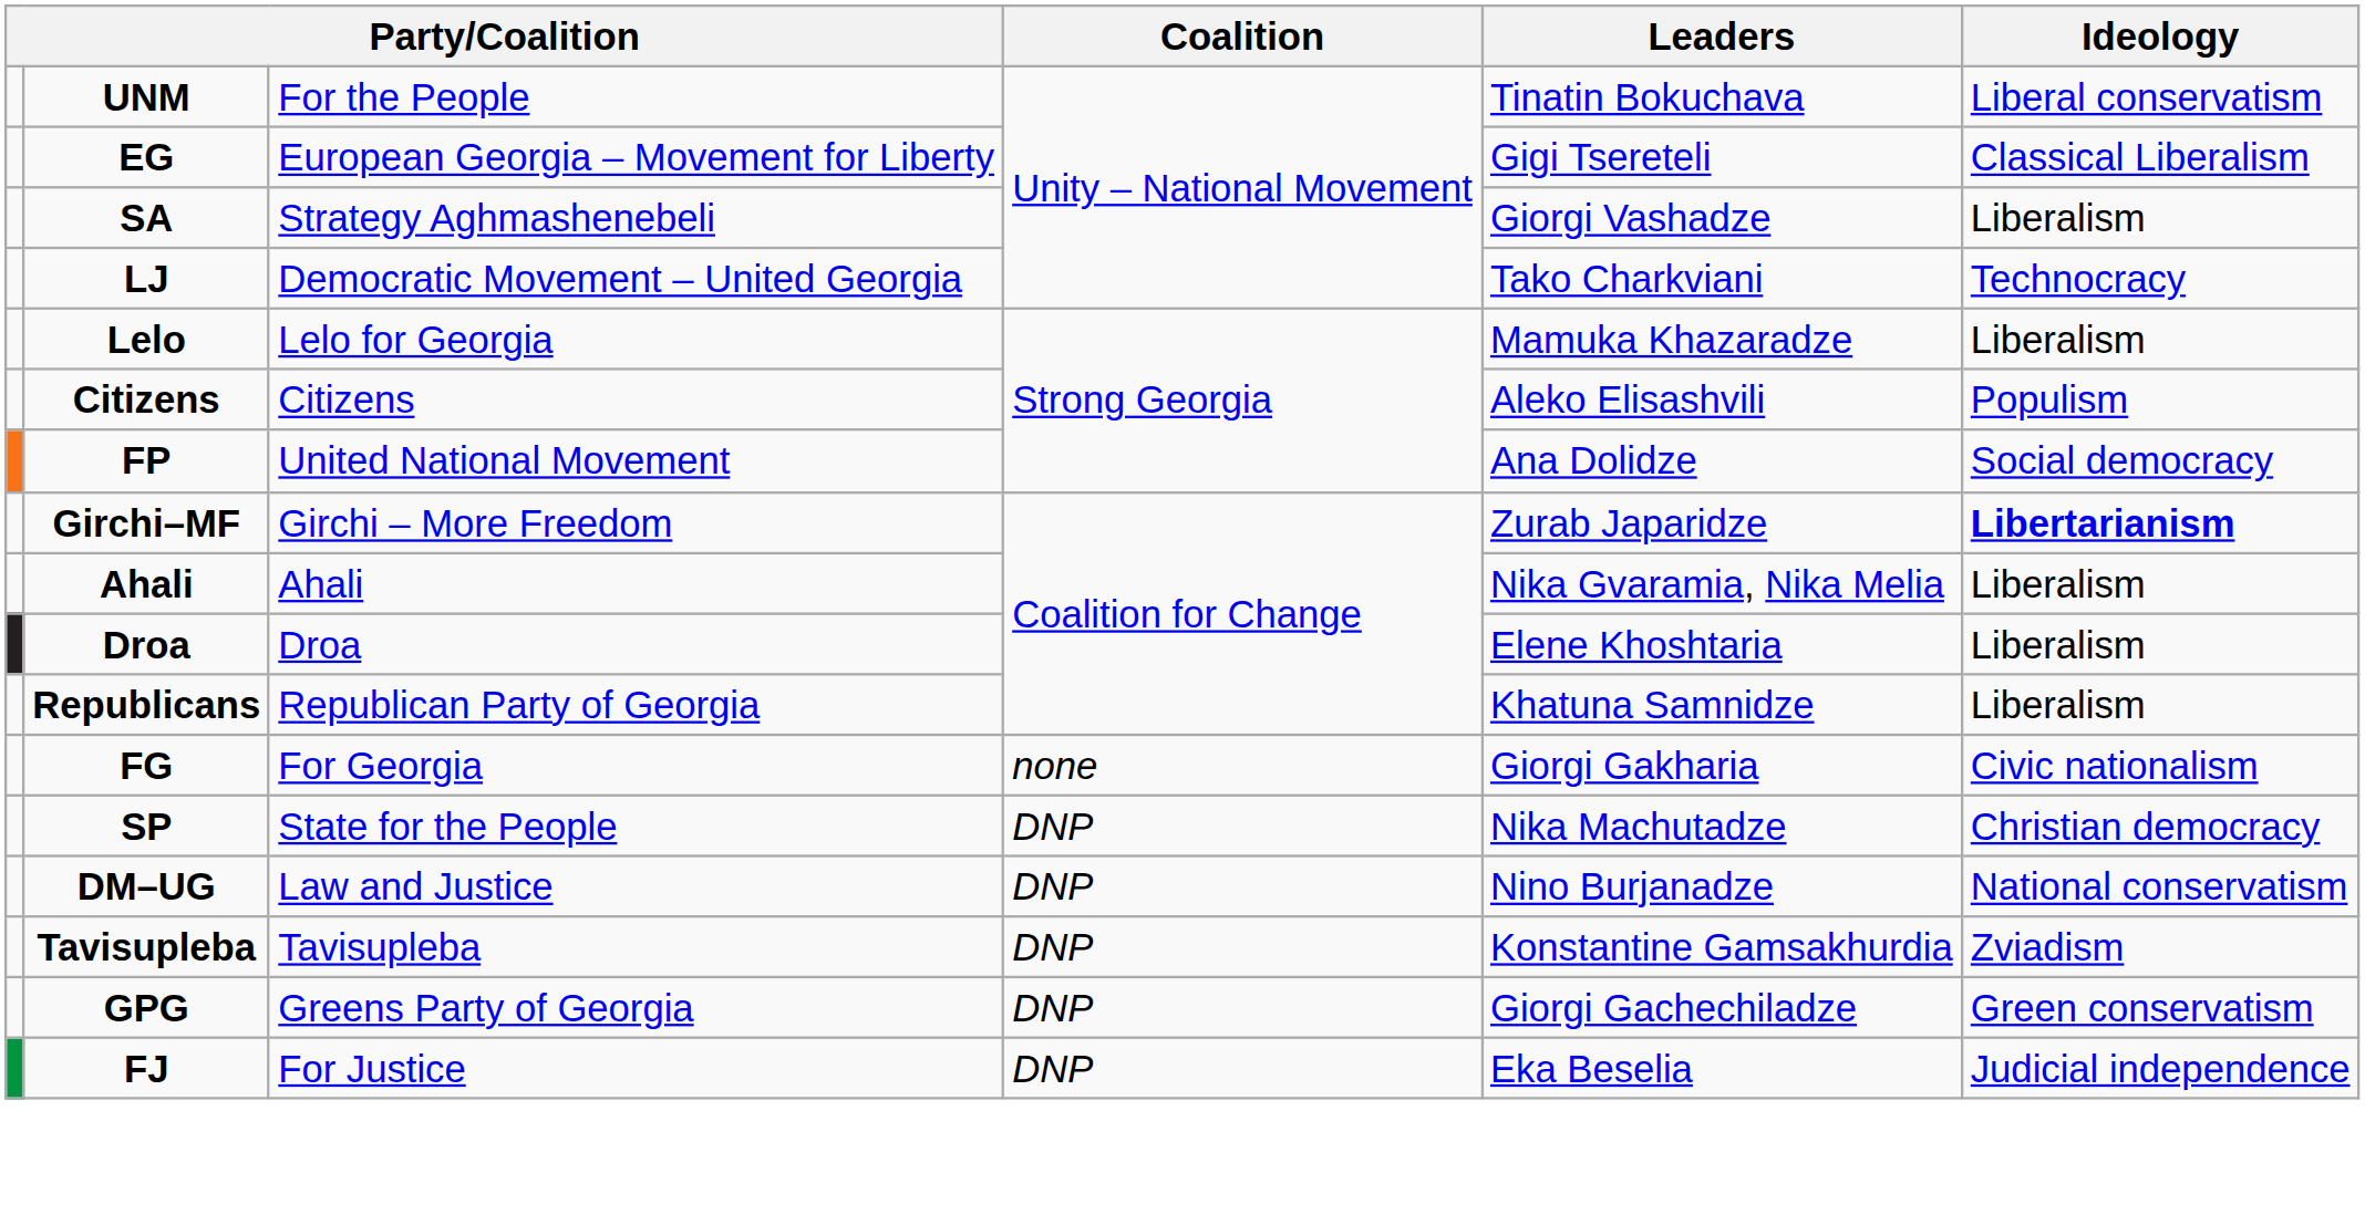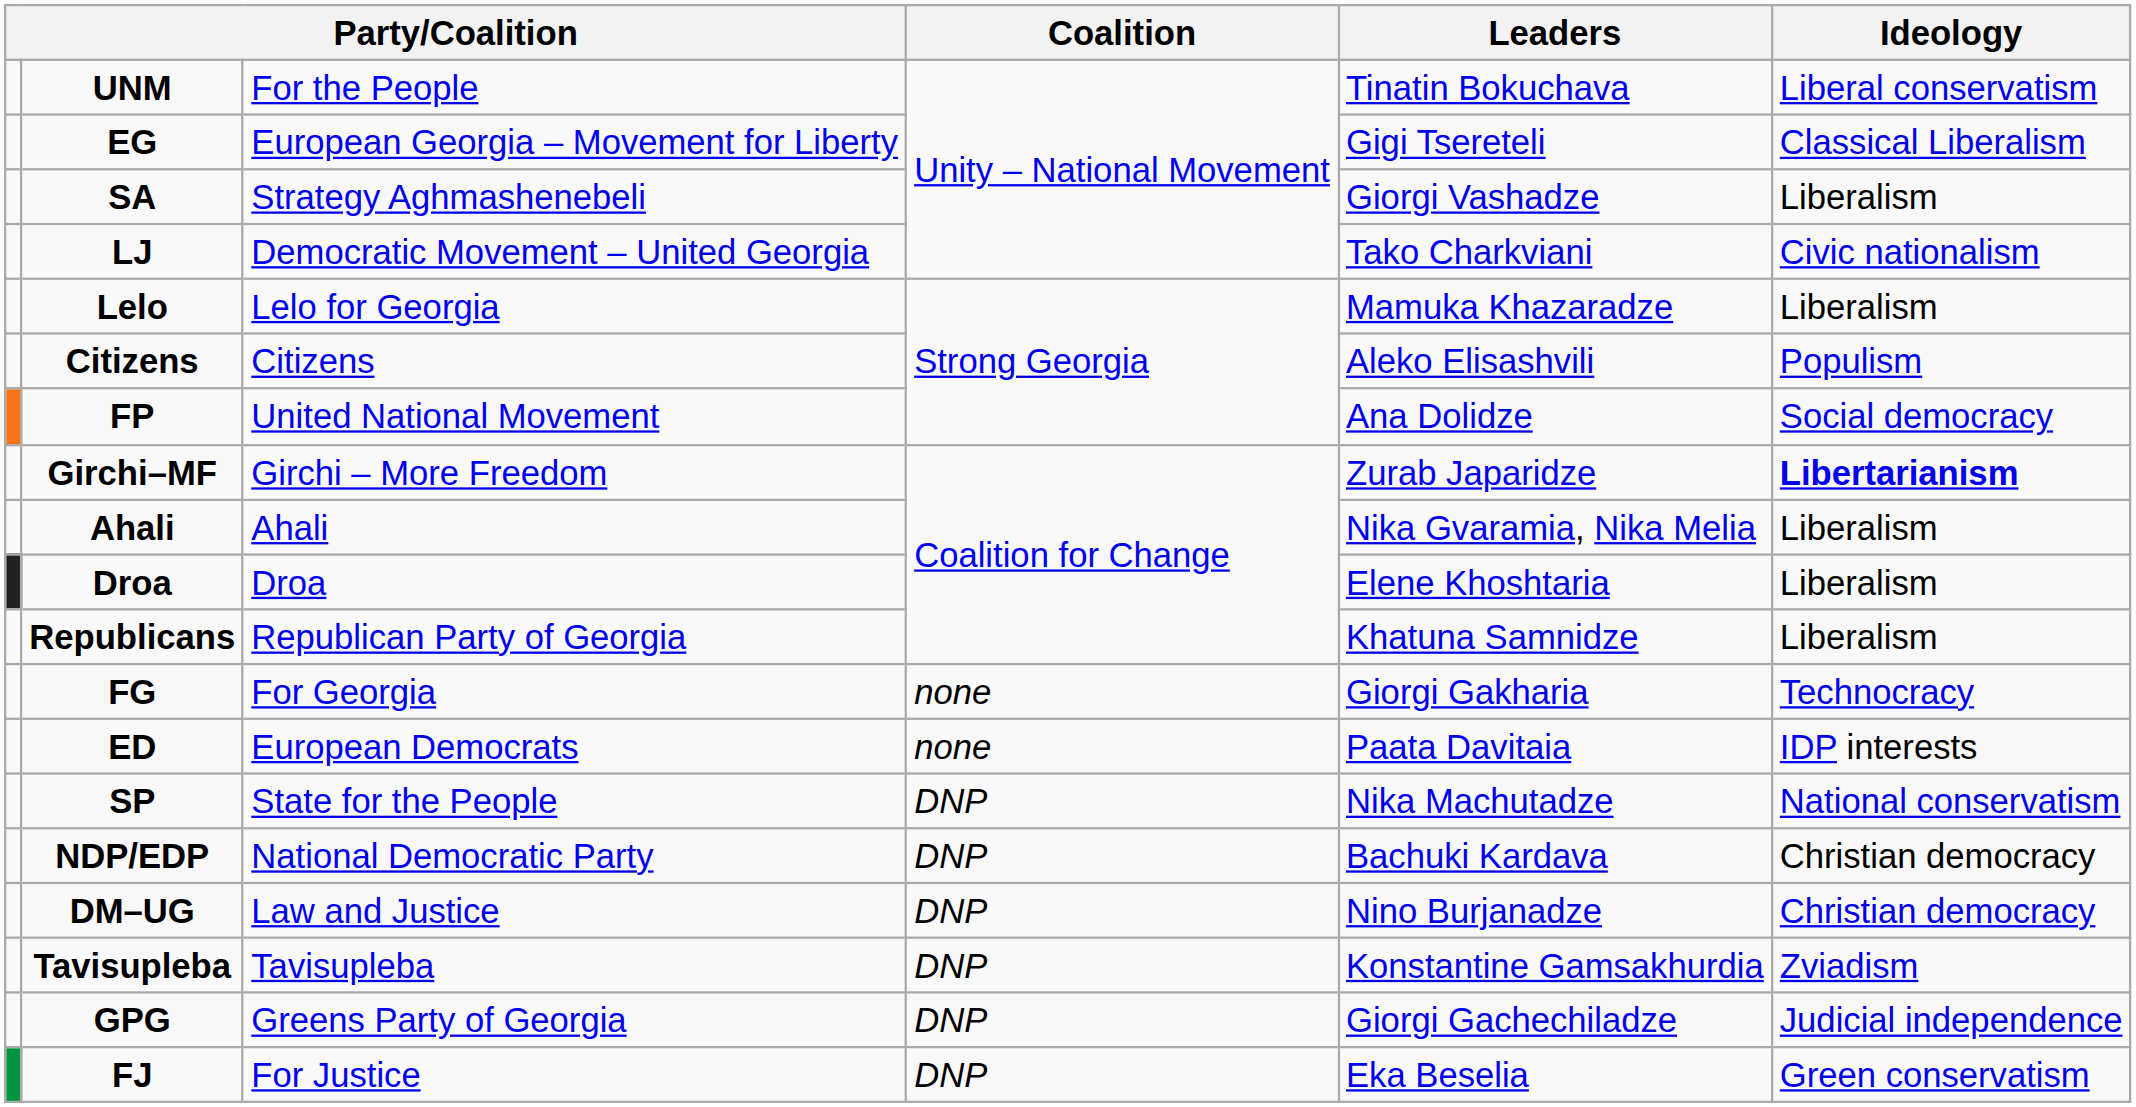LJ | Ideology: Technocracy -> Civic nationalism
FG | Ideology: Civic nationalism -> Technocracy
+ row: ED | European Democrats | none | Paata Davitaia | IDP interests
SP | Ideology: Christian democracy -> National conservatism
+ row: NDP/EDP | National Democratic Party | DNP | Bachuki Kardava | Christian democracy
DM–UG | Ideology: National conservatism -> Christian democracy
GPG | Ideology: Green conservatism -> Judicial independence
FJ | Ideology: Judicial independence -> Green conservatism
